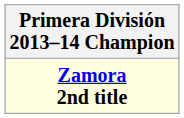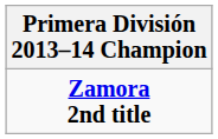row 2 | column 1: lightyellow background -> no background
